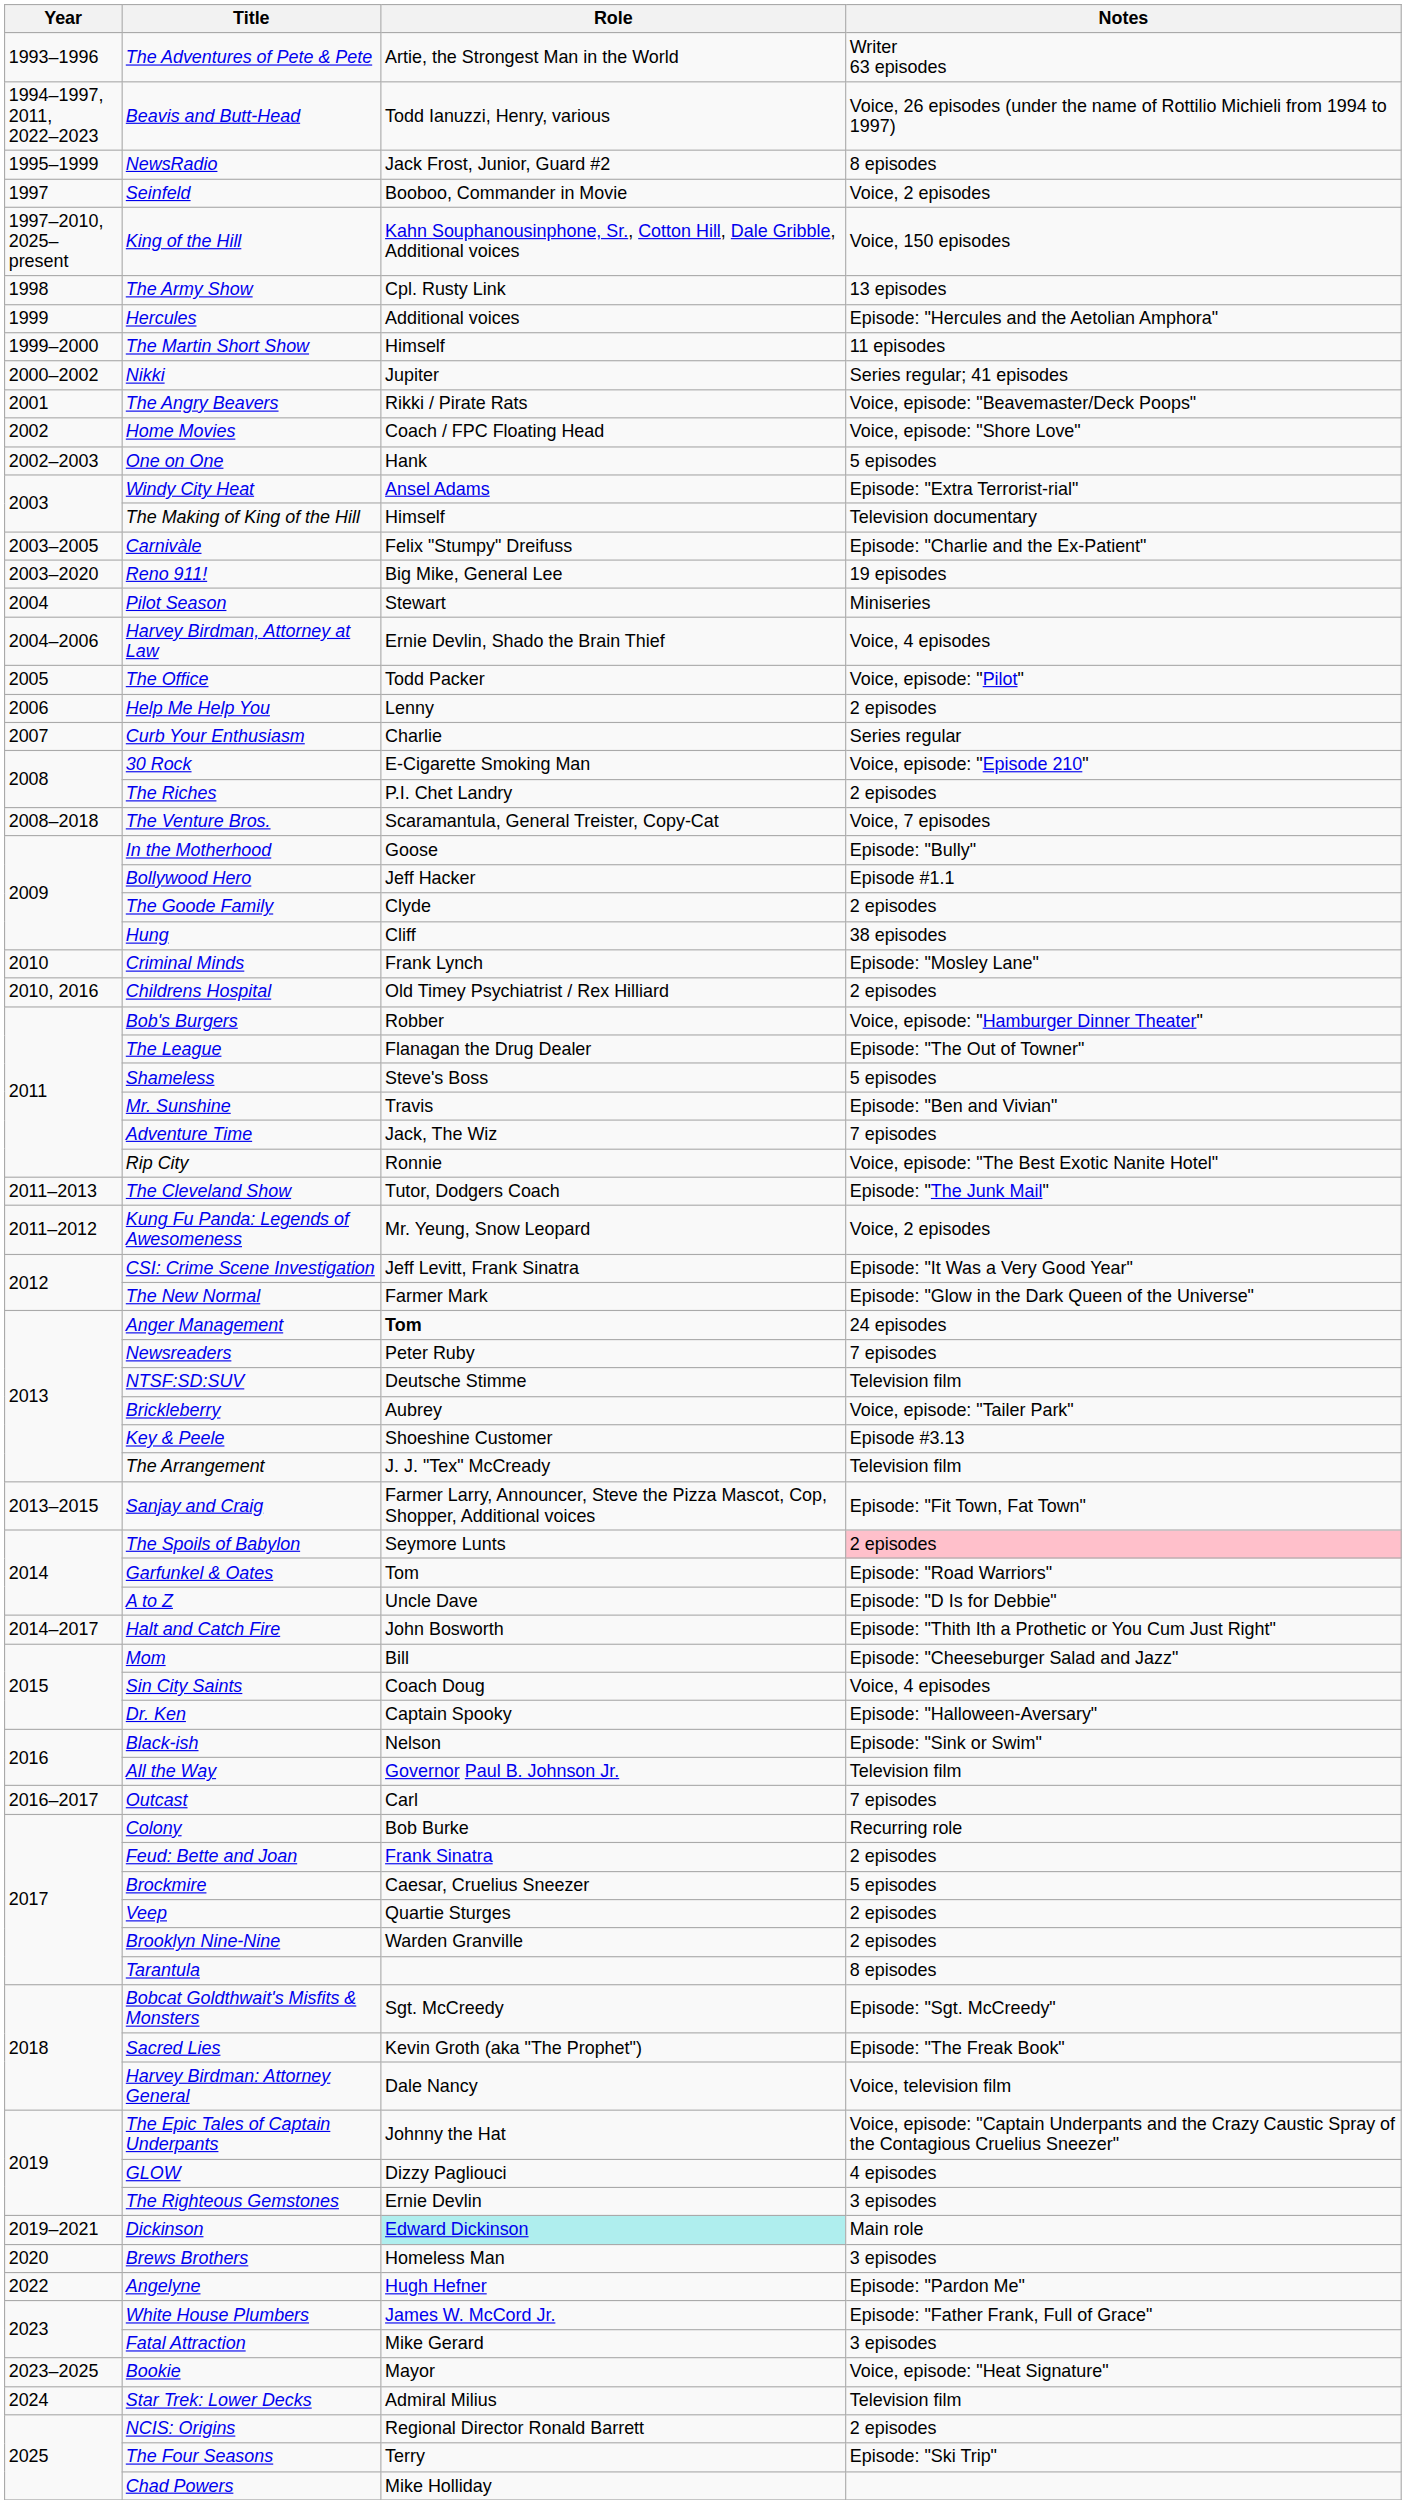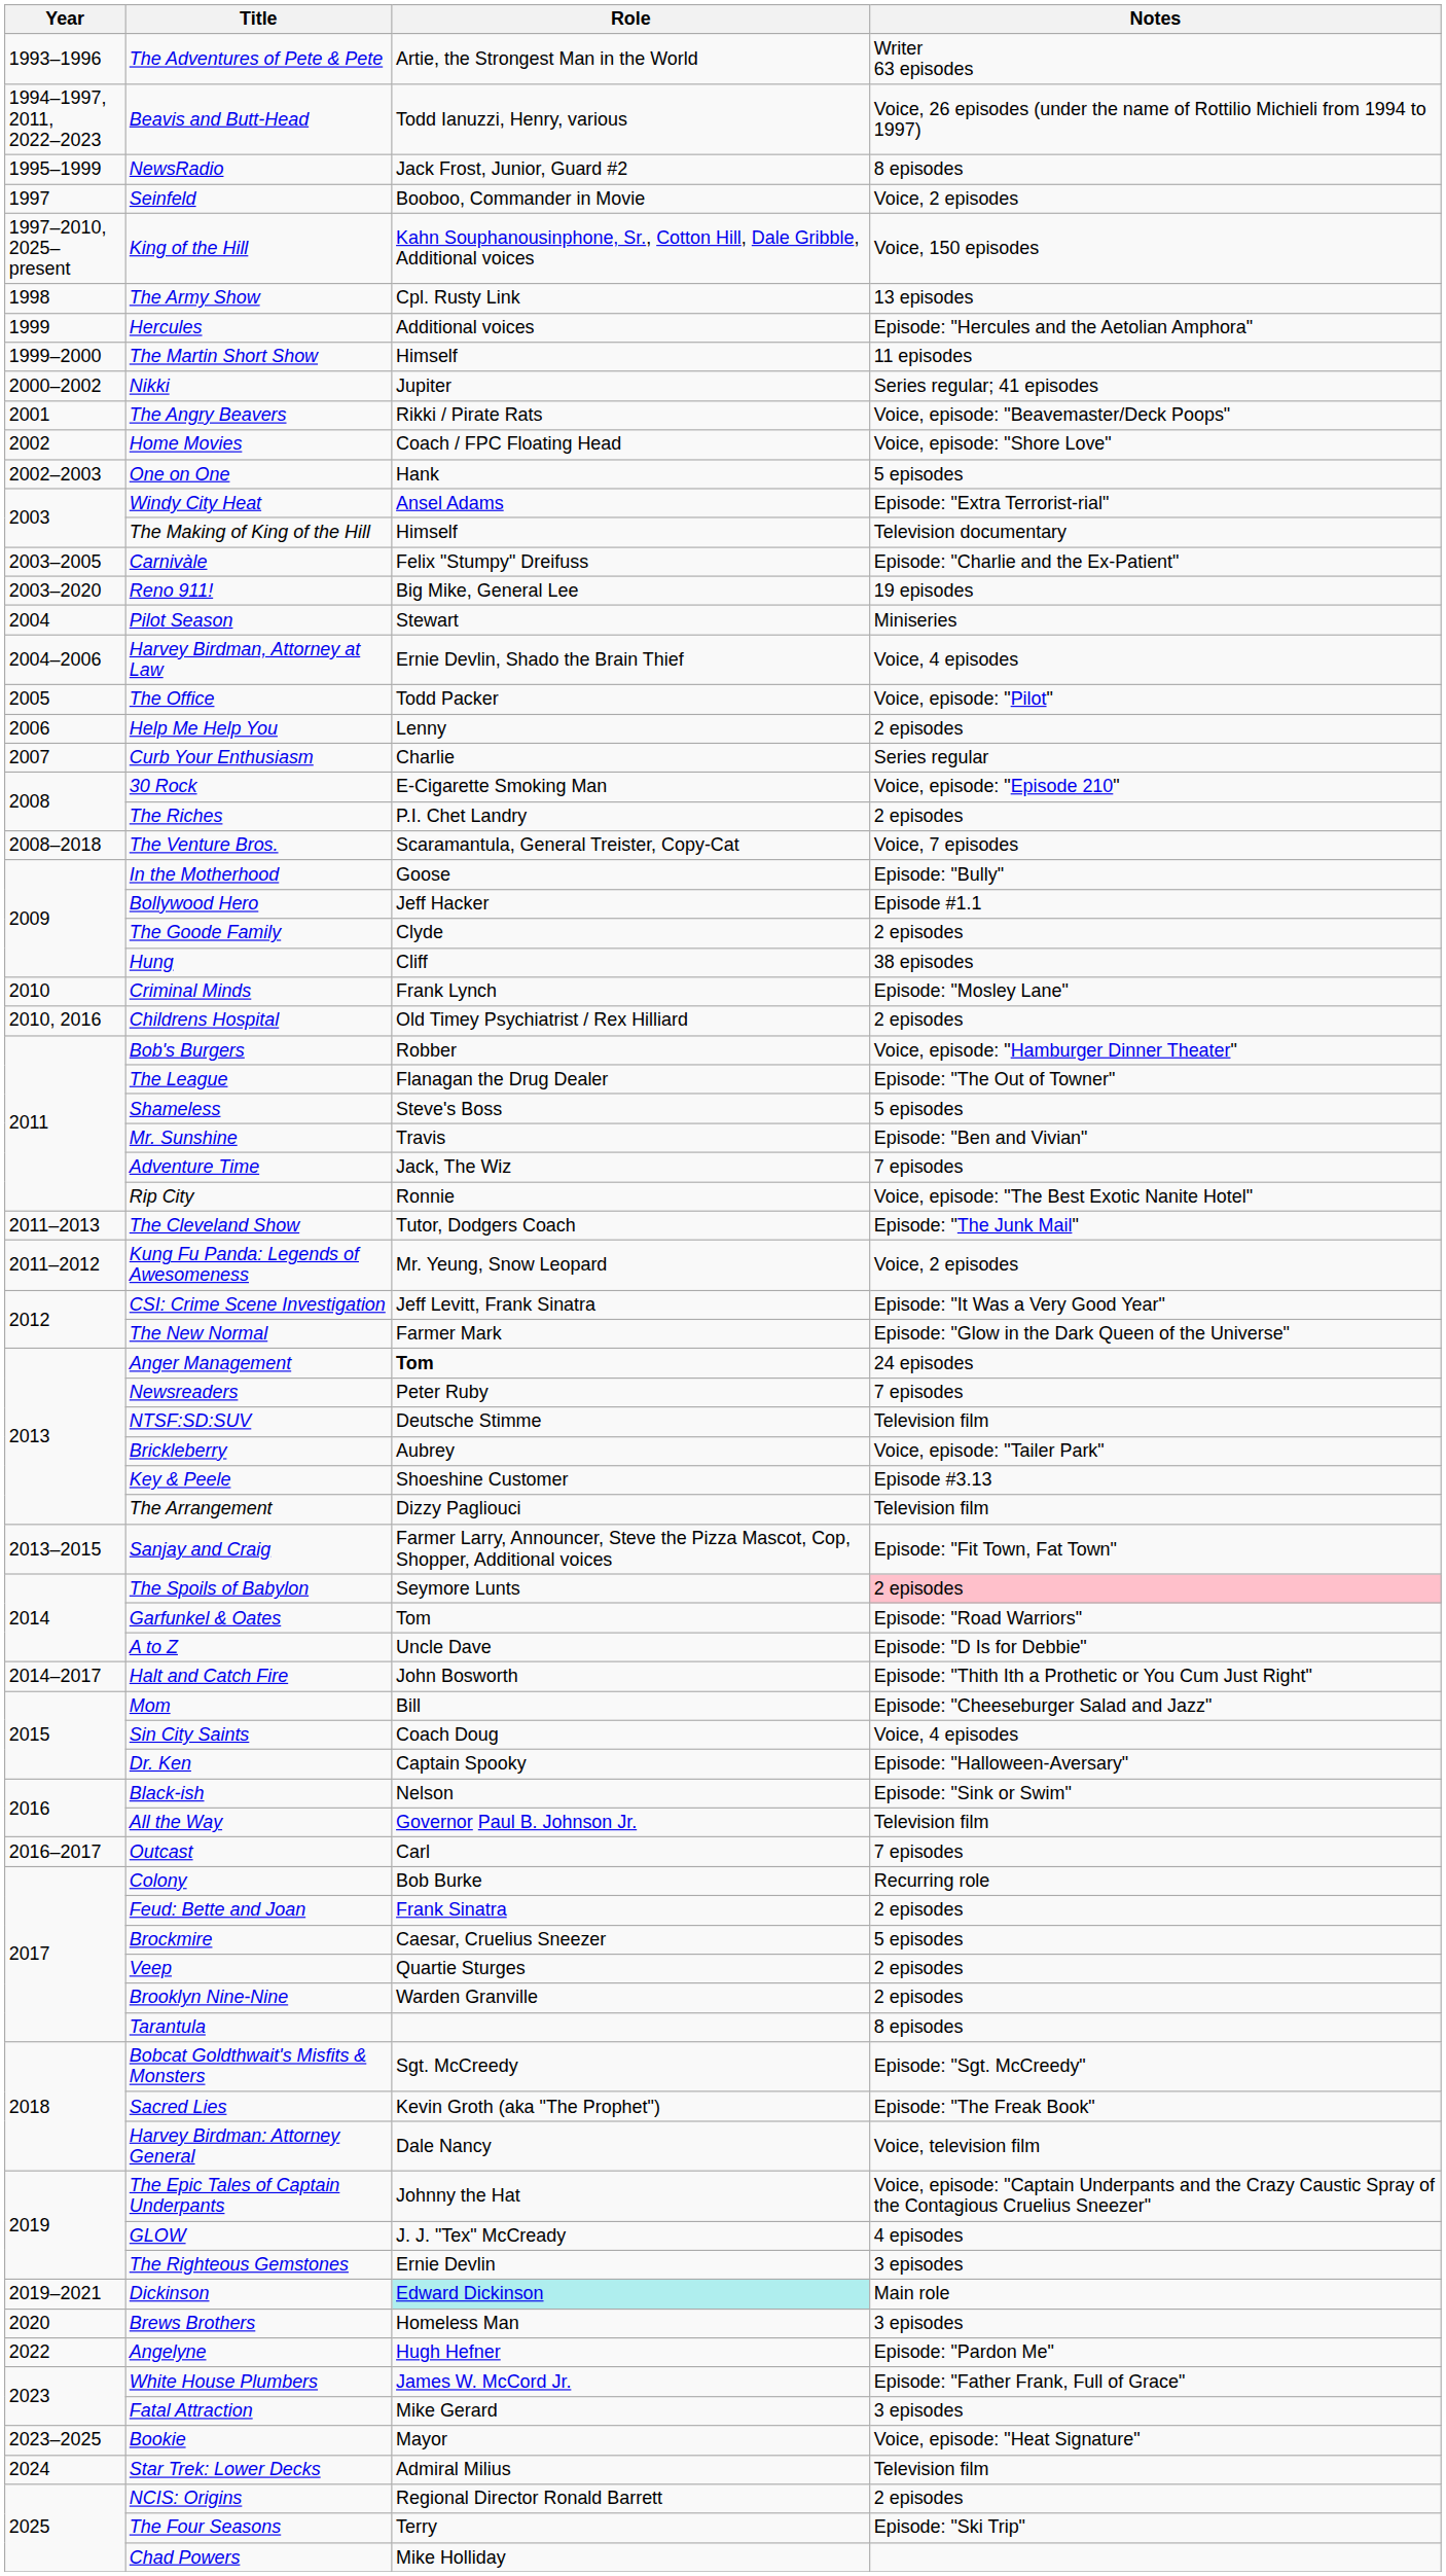The Arrangement | Role: J. J. "Tex" McCready -> Dizzy Pagliouci
GLOW | Role: Dizzy Pagliouci -> J. J. "Tex" McCready
